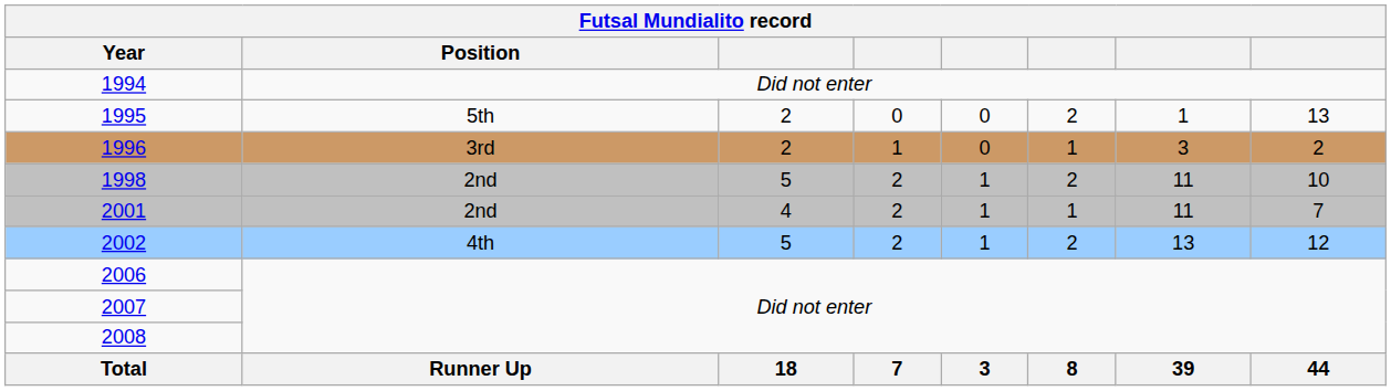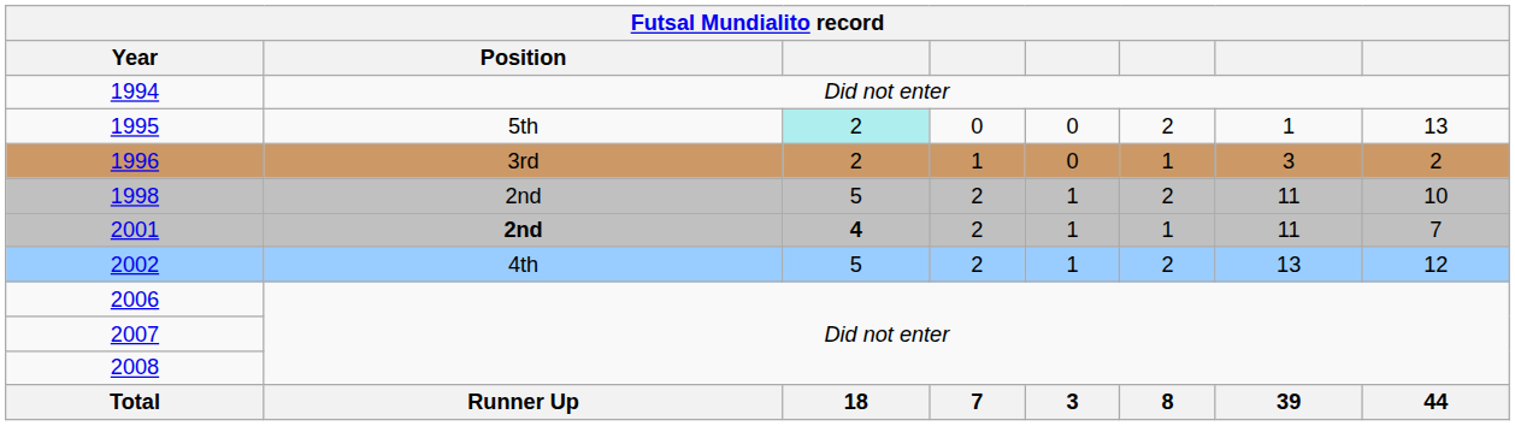1995 | column 3: no background -> paleturquoise background
2001 | Position: normal -> bold
2001 | column 3: normal -> bold
